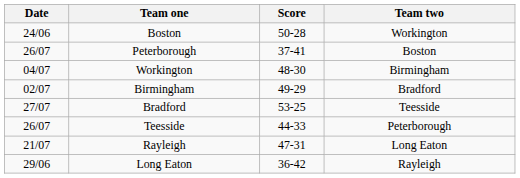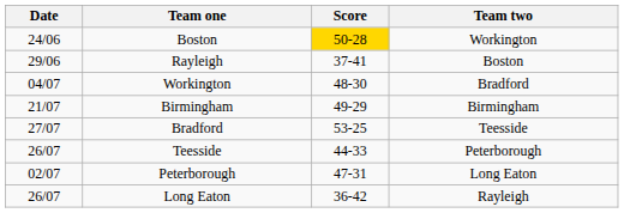row 2 | Score: no background -> gold background
row 3 | Date: 26/07 -> 29/06
row 3 | Team one: Peterborough -> Rayleigh
row 4 | Team two: Birmingham -> Bradford
row 5 | Date: 02/07 -> 21/07
row 5 | Team two: Bradford -> Birmingham
row 8 | Date: 21/07 -> 02/07
row 8 | Team one: Rayleigh -> Peterborough
row 9 | Date: 29/06 -> 26/07
